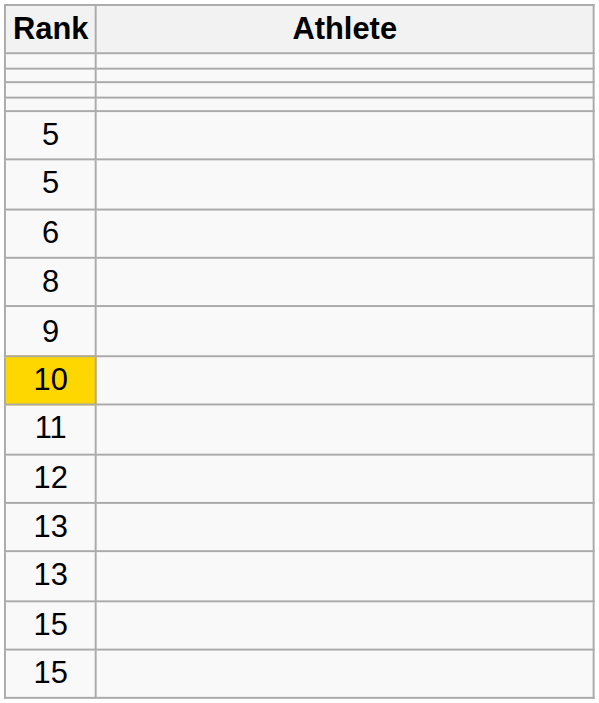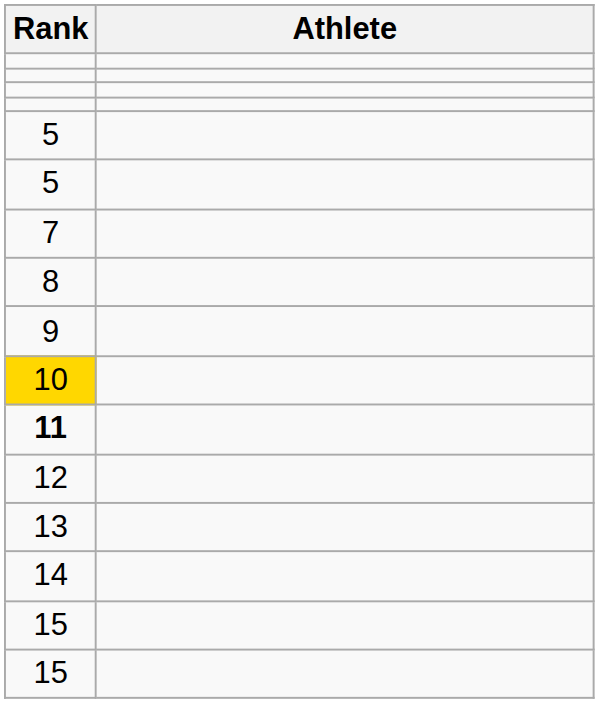row 8 | Rank: 6 -> 7
row 12 | Rank: normal -> bold
row 15 | Rank: 13 -> 14
